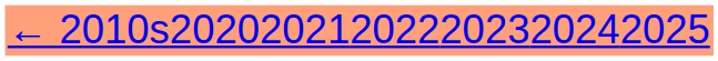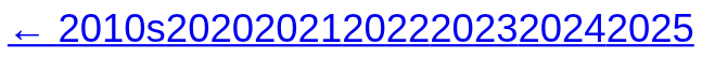row 1 | column 1: lightsalmon background -> no background
